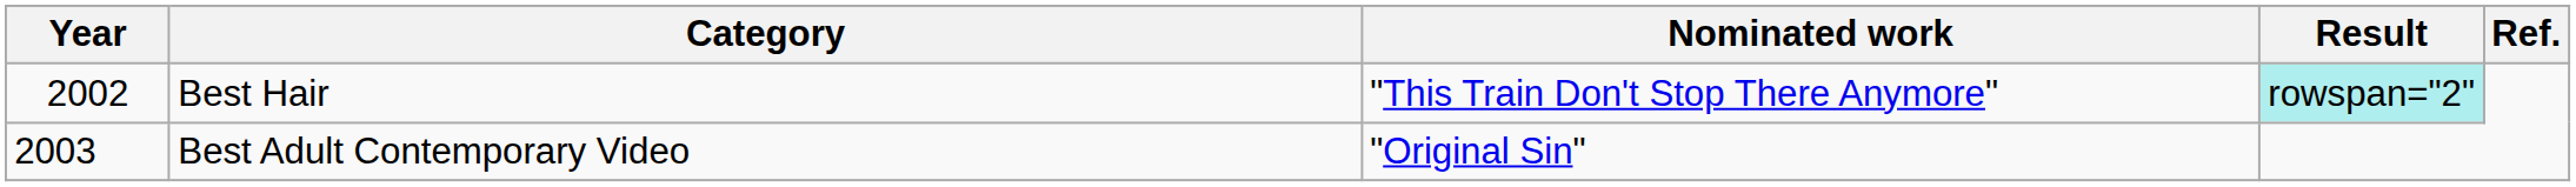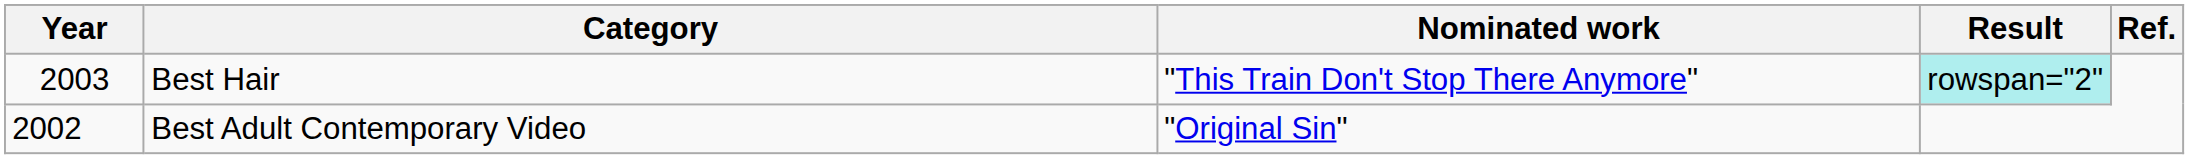Best Hair | Year: 2002 -> 2003
Best Adult Contemporary Video | Year: 2003 -> 2002
